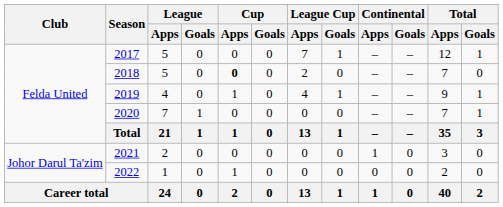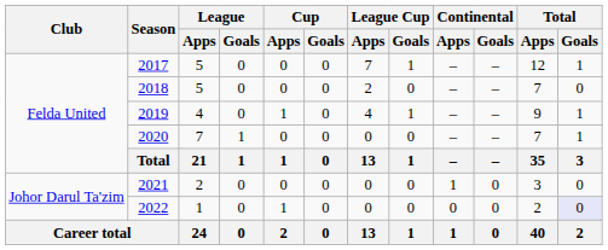2018 | Cup / Apps: bold -> normal
2022 | Total / Goals: no background -> lavender background
